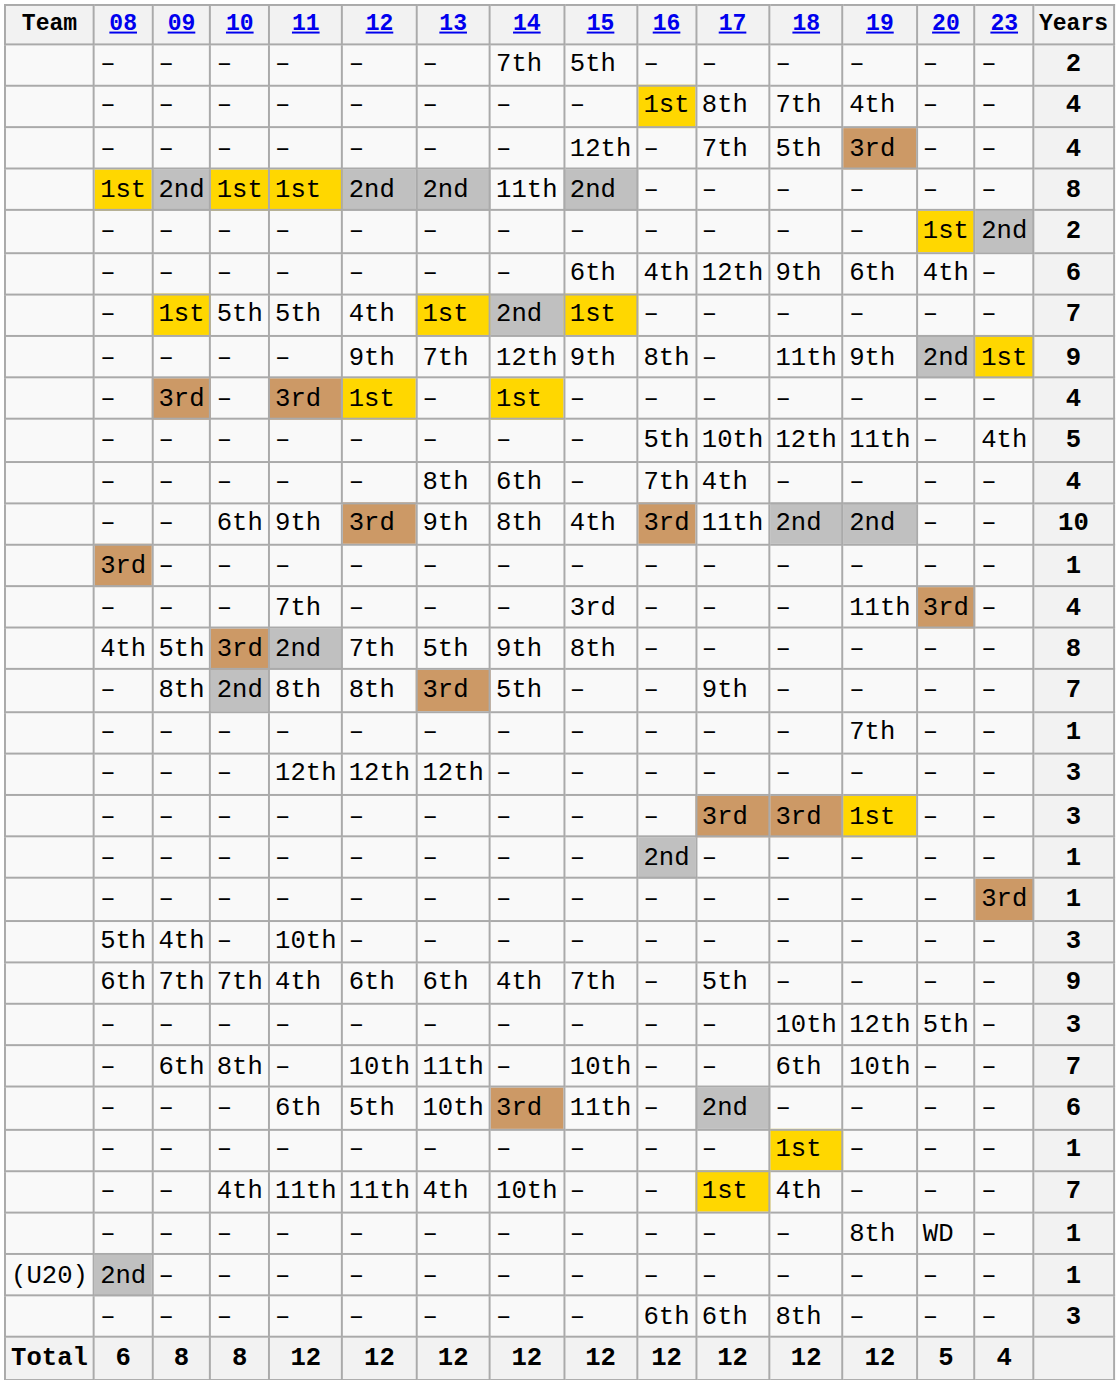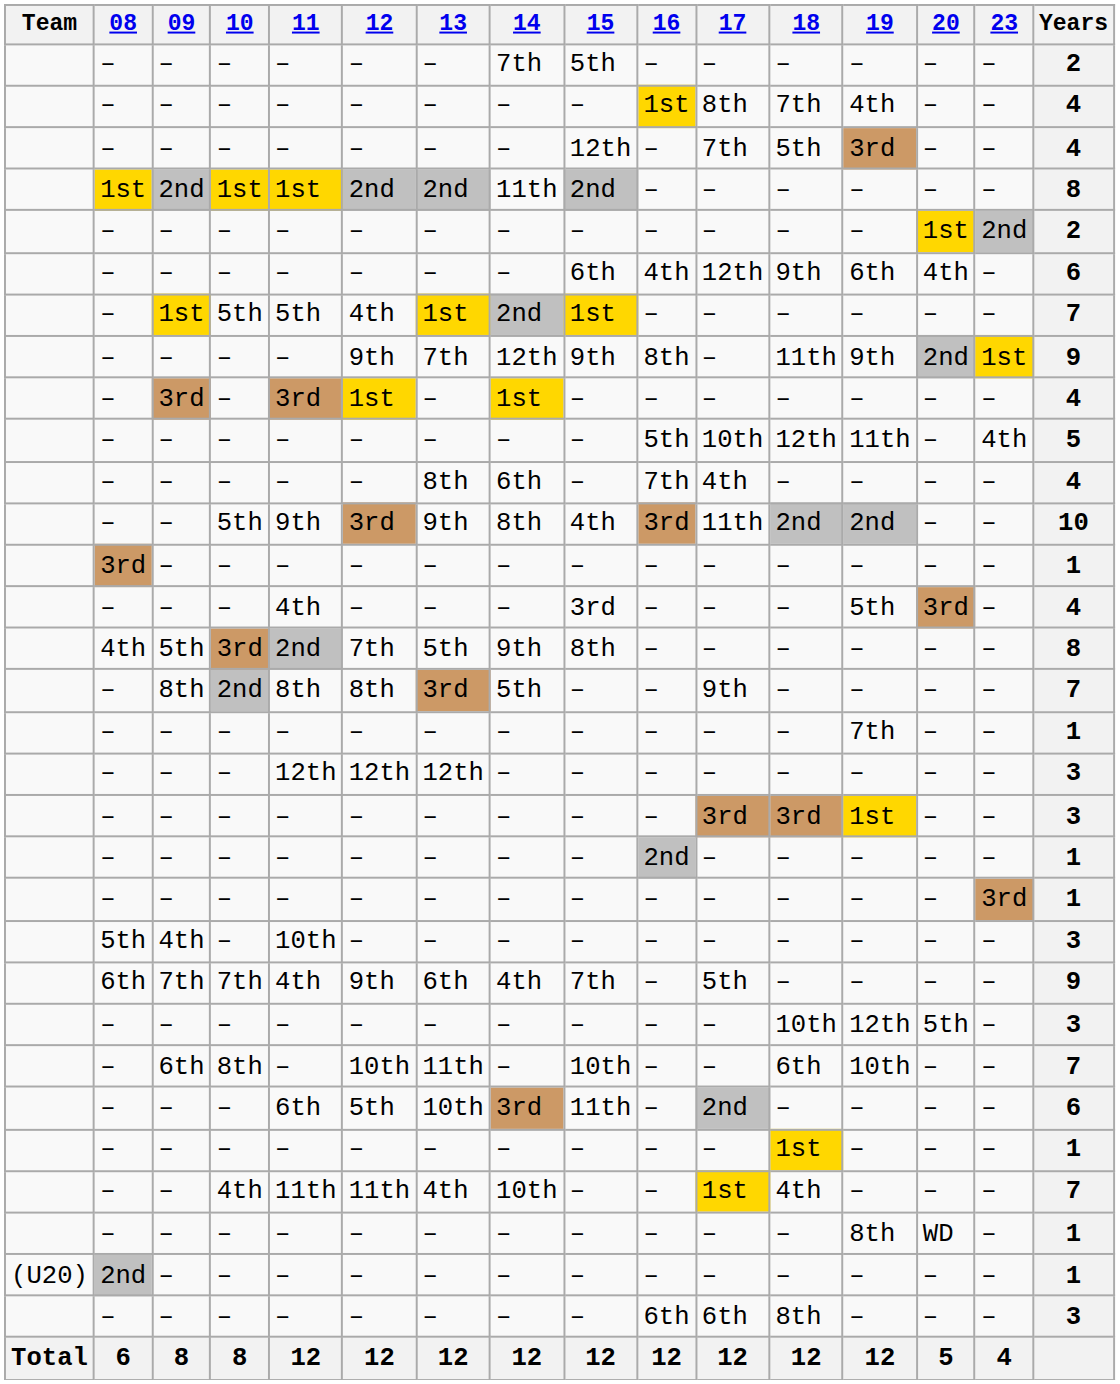row 13 | 10: 6th -> 5th
row 15 | 11: 7th -> 4th
row 15 | 19: 11th -> 5th
row 24 | 12: 6th -> 9th
